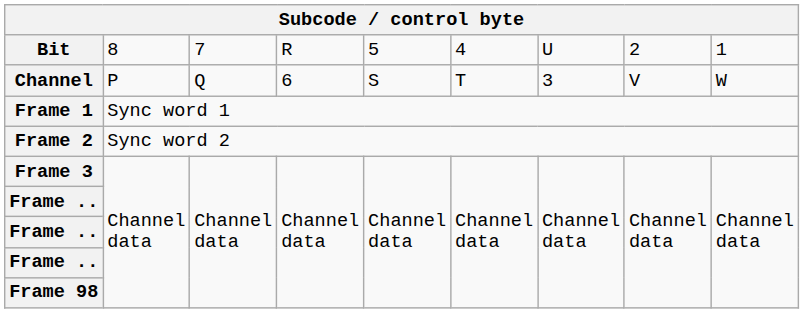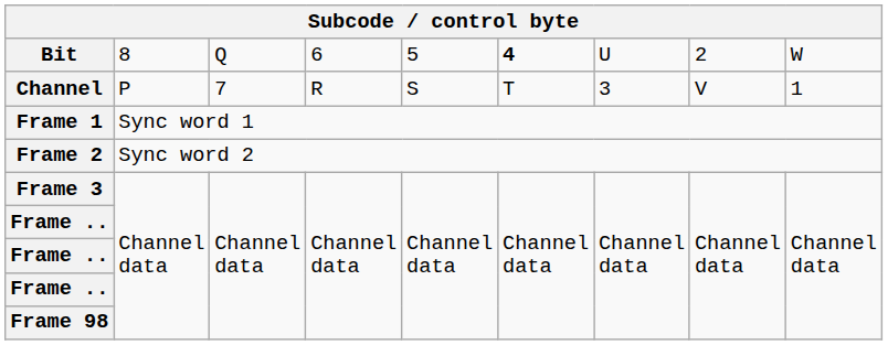Bit | column 3: 7 -> Q
Bit | column 4: R -> 6
Bit | column 6: normal -> bold
Bit | column 9: 1 -> W
Channel | column 3: Q -> 7
Channel | column 4: 6 -> R
Channel | column 9: W -> 1
